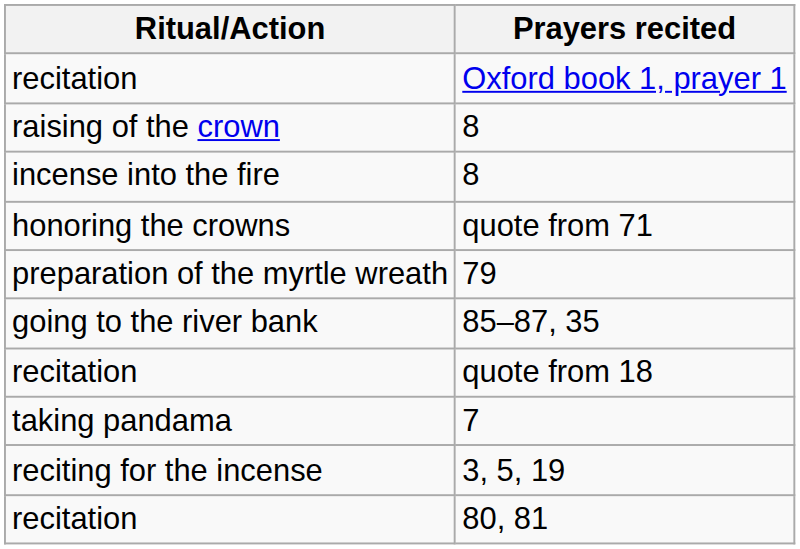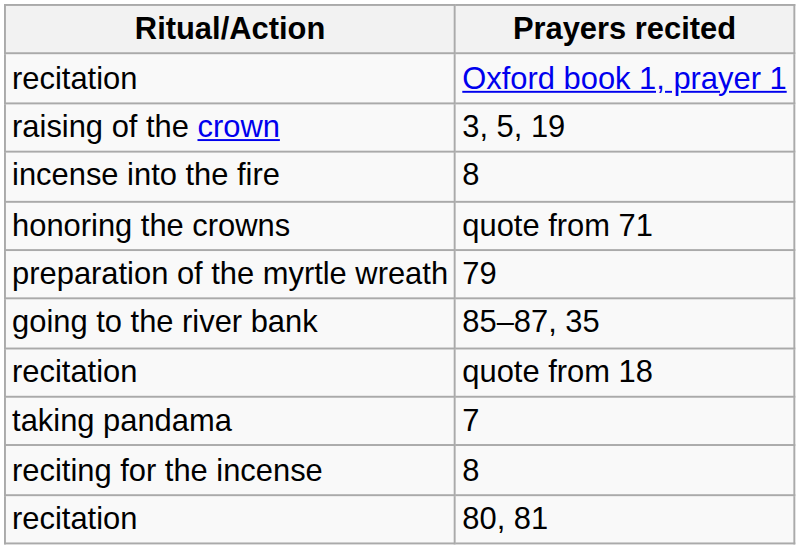row 3 | Prayers recited: 8 -> 3, 5, 19
row 10 | Prayers recited: 3, 5, 19 -> 8
